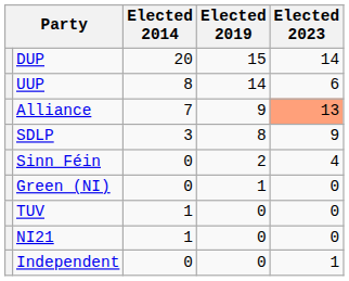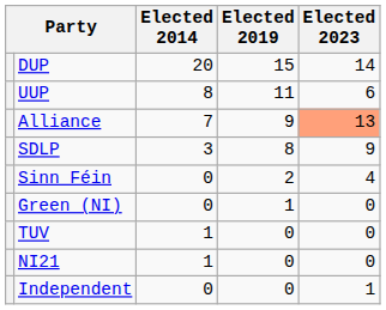UUP | Elected 2019: 14 -> 11
